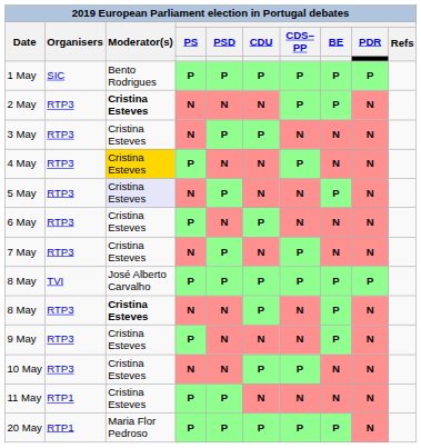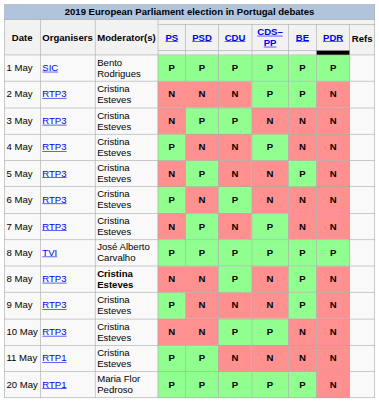2 May | Moderator(s): bold -> normal
4 May | Moderator(s): gold background -> no background
5 May | Moderator(s): lavender background -> no background
